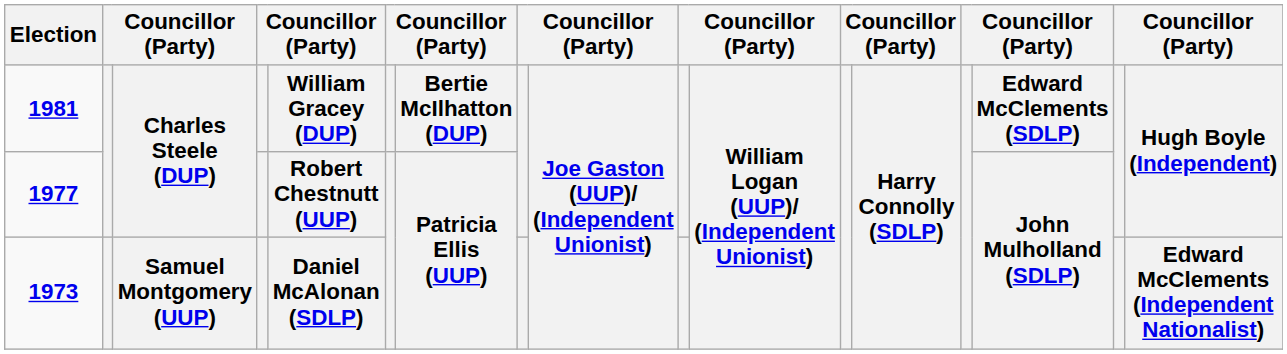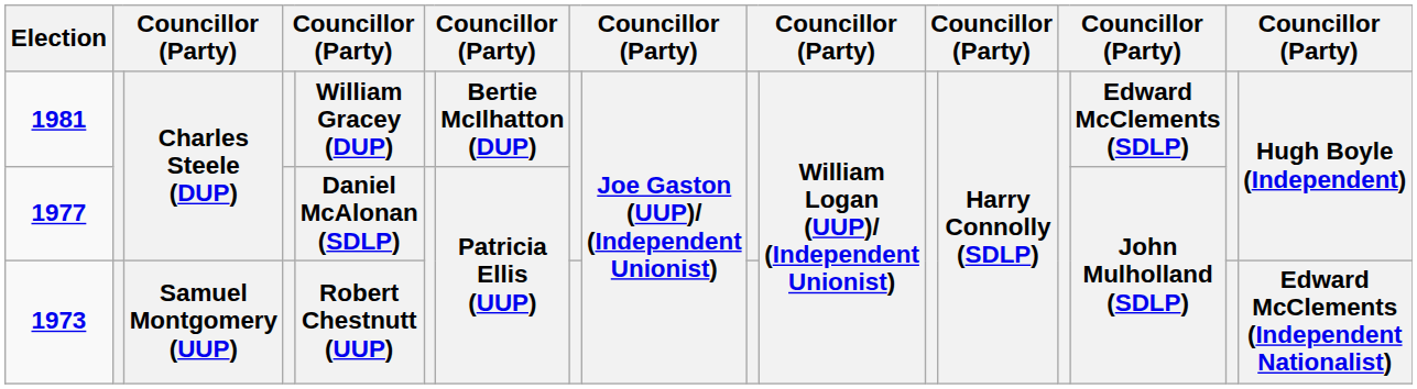1977 | column 5: Robert Chestnutt (UUP) -> Daniel McAlonan (SDLP)
1973 | column 5: Daniel McAlonan (SDLP) -> Robert Chestnutt (UUP)
